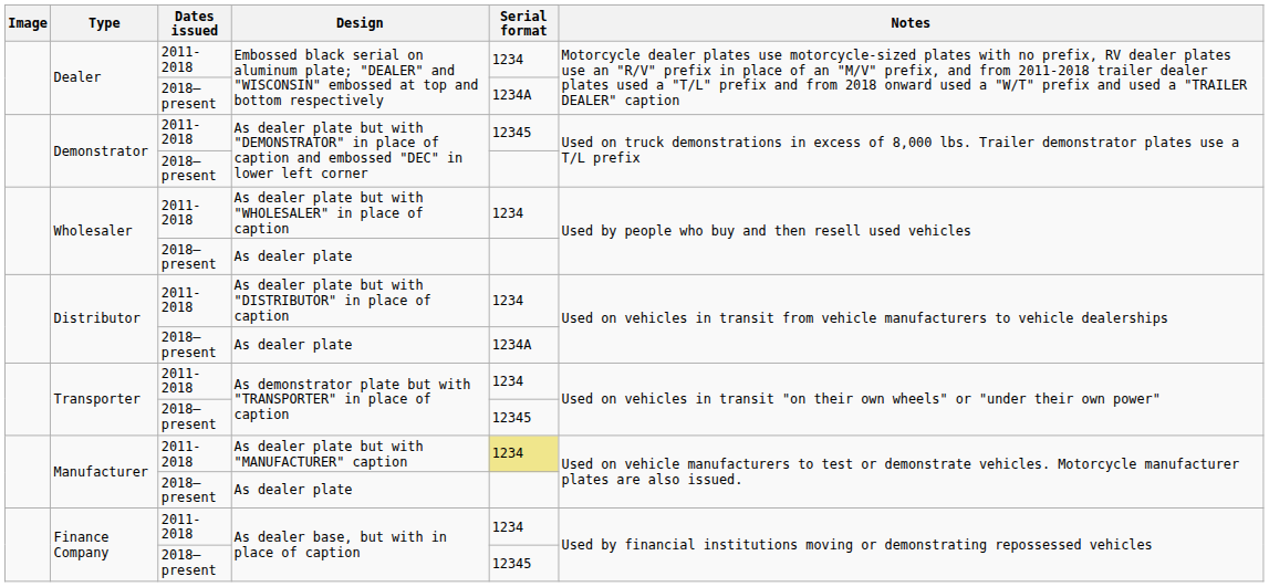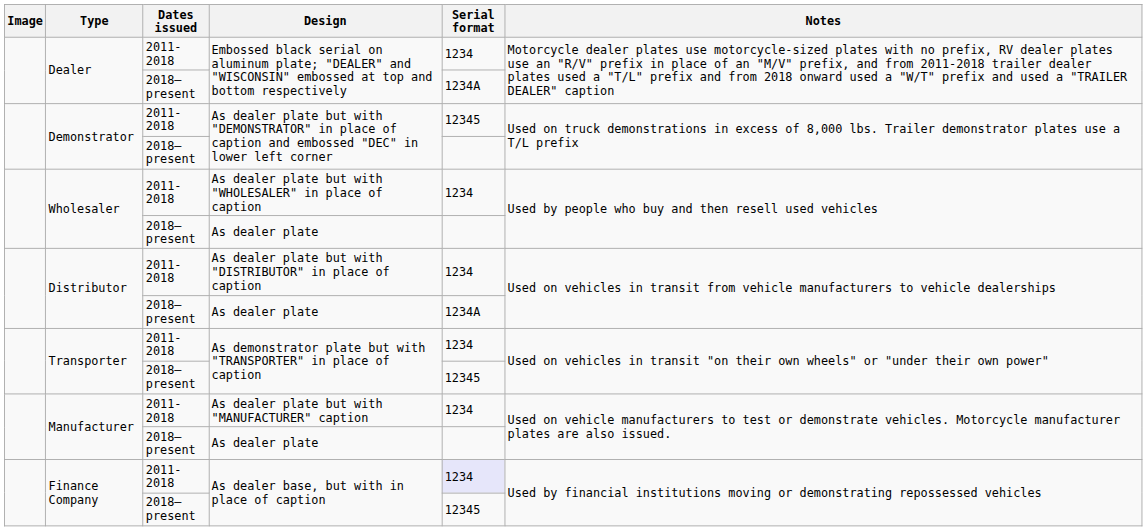As dealer plate but with "MANUFACTURER" caption | Serial format: khaki background -> no background
2011-2018 / As dealer base, but with in place of caption | Serial format: no background -> lavender background
